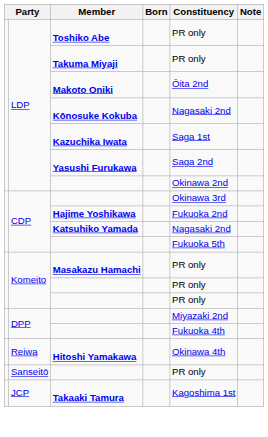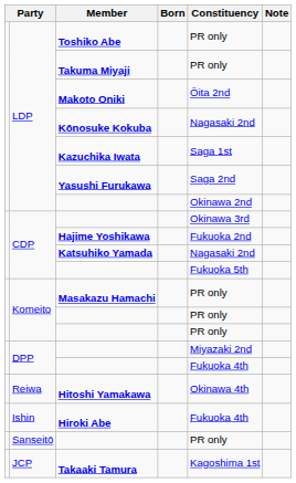+ row: Ishin | Hiroki Abe | Fukuoka 4th
